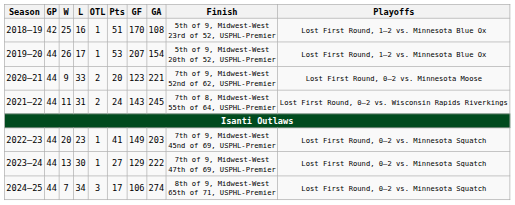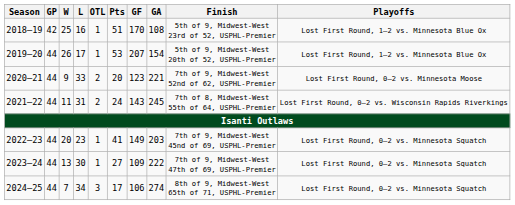2023–24 | GF: 129 -> 109
